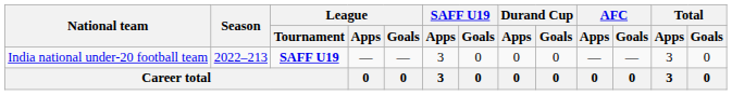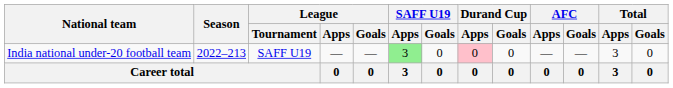India national under-20 football team | League / Tournament: bold -> normal
India national under-20 football team | SAFF U19 / Apps: no background -> lightgreen background
India national under-20 football team | Durand Cup / Apps: no background -> pink background
